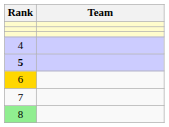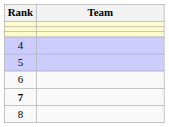row 6 | Rank: bold -> normal
row 7 | Rank: gold background -> no background
row 8 | Rank: normal -> bold
row 9 | Rank: lightgreen background -> no background
